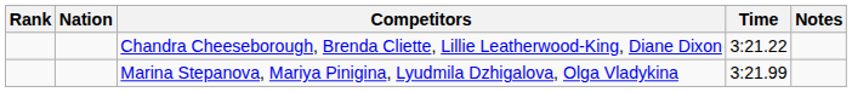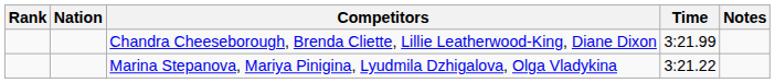row 2 | Time: 3:21.22 -> 3:21.99
row 3 | Time: 3:21.99 -> 3:21.22
